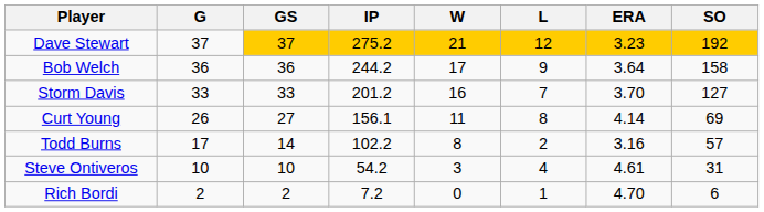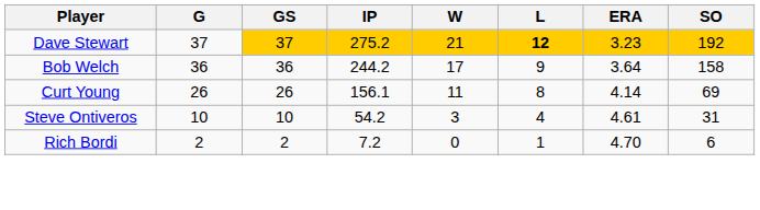Dave Stewart | L: normal -> bold
- row: Storm Davis | 33 | 33 | 201.2 | 16 | 7 | 3.70 | 127
Curt Young | GS: 27 -> 26
- row: Todd Burns | 17 | 14 | 102.2 | 8 | 2 | 3.16 | 57
